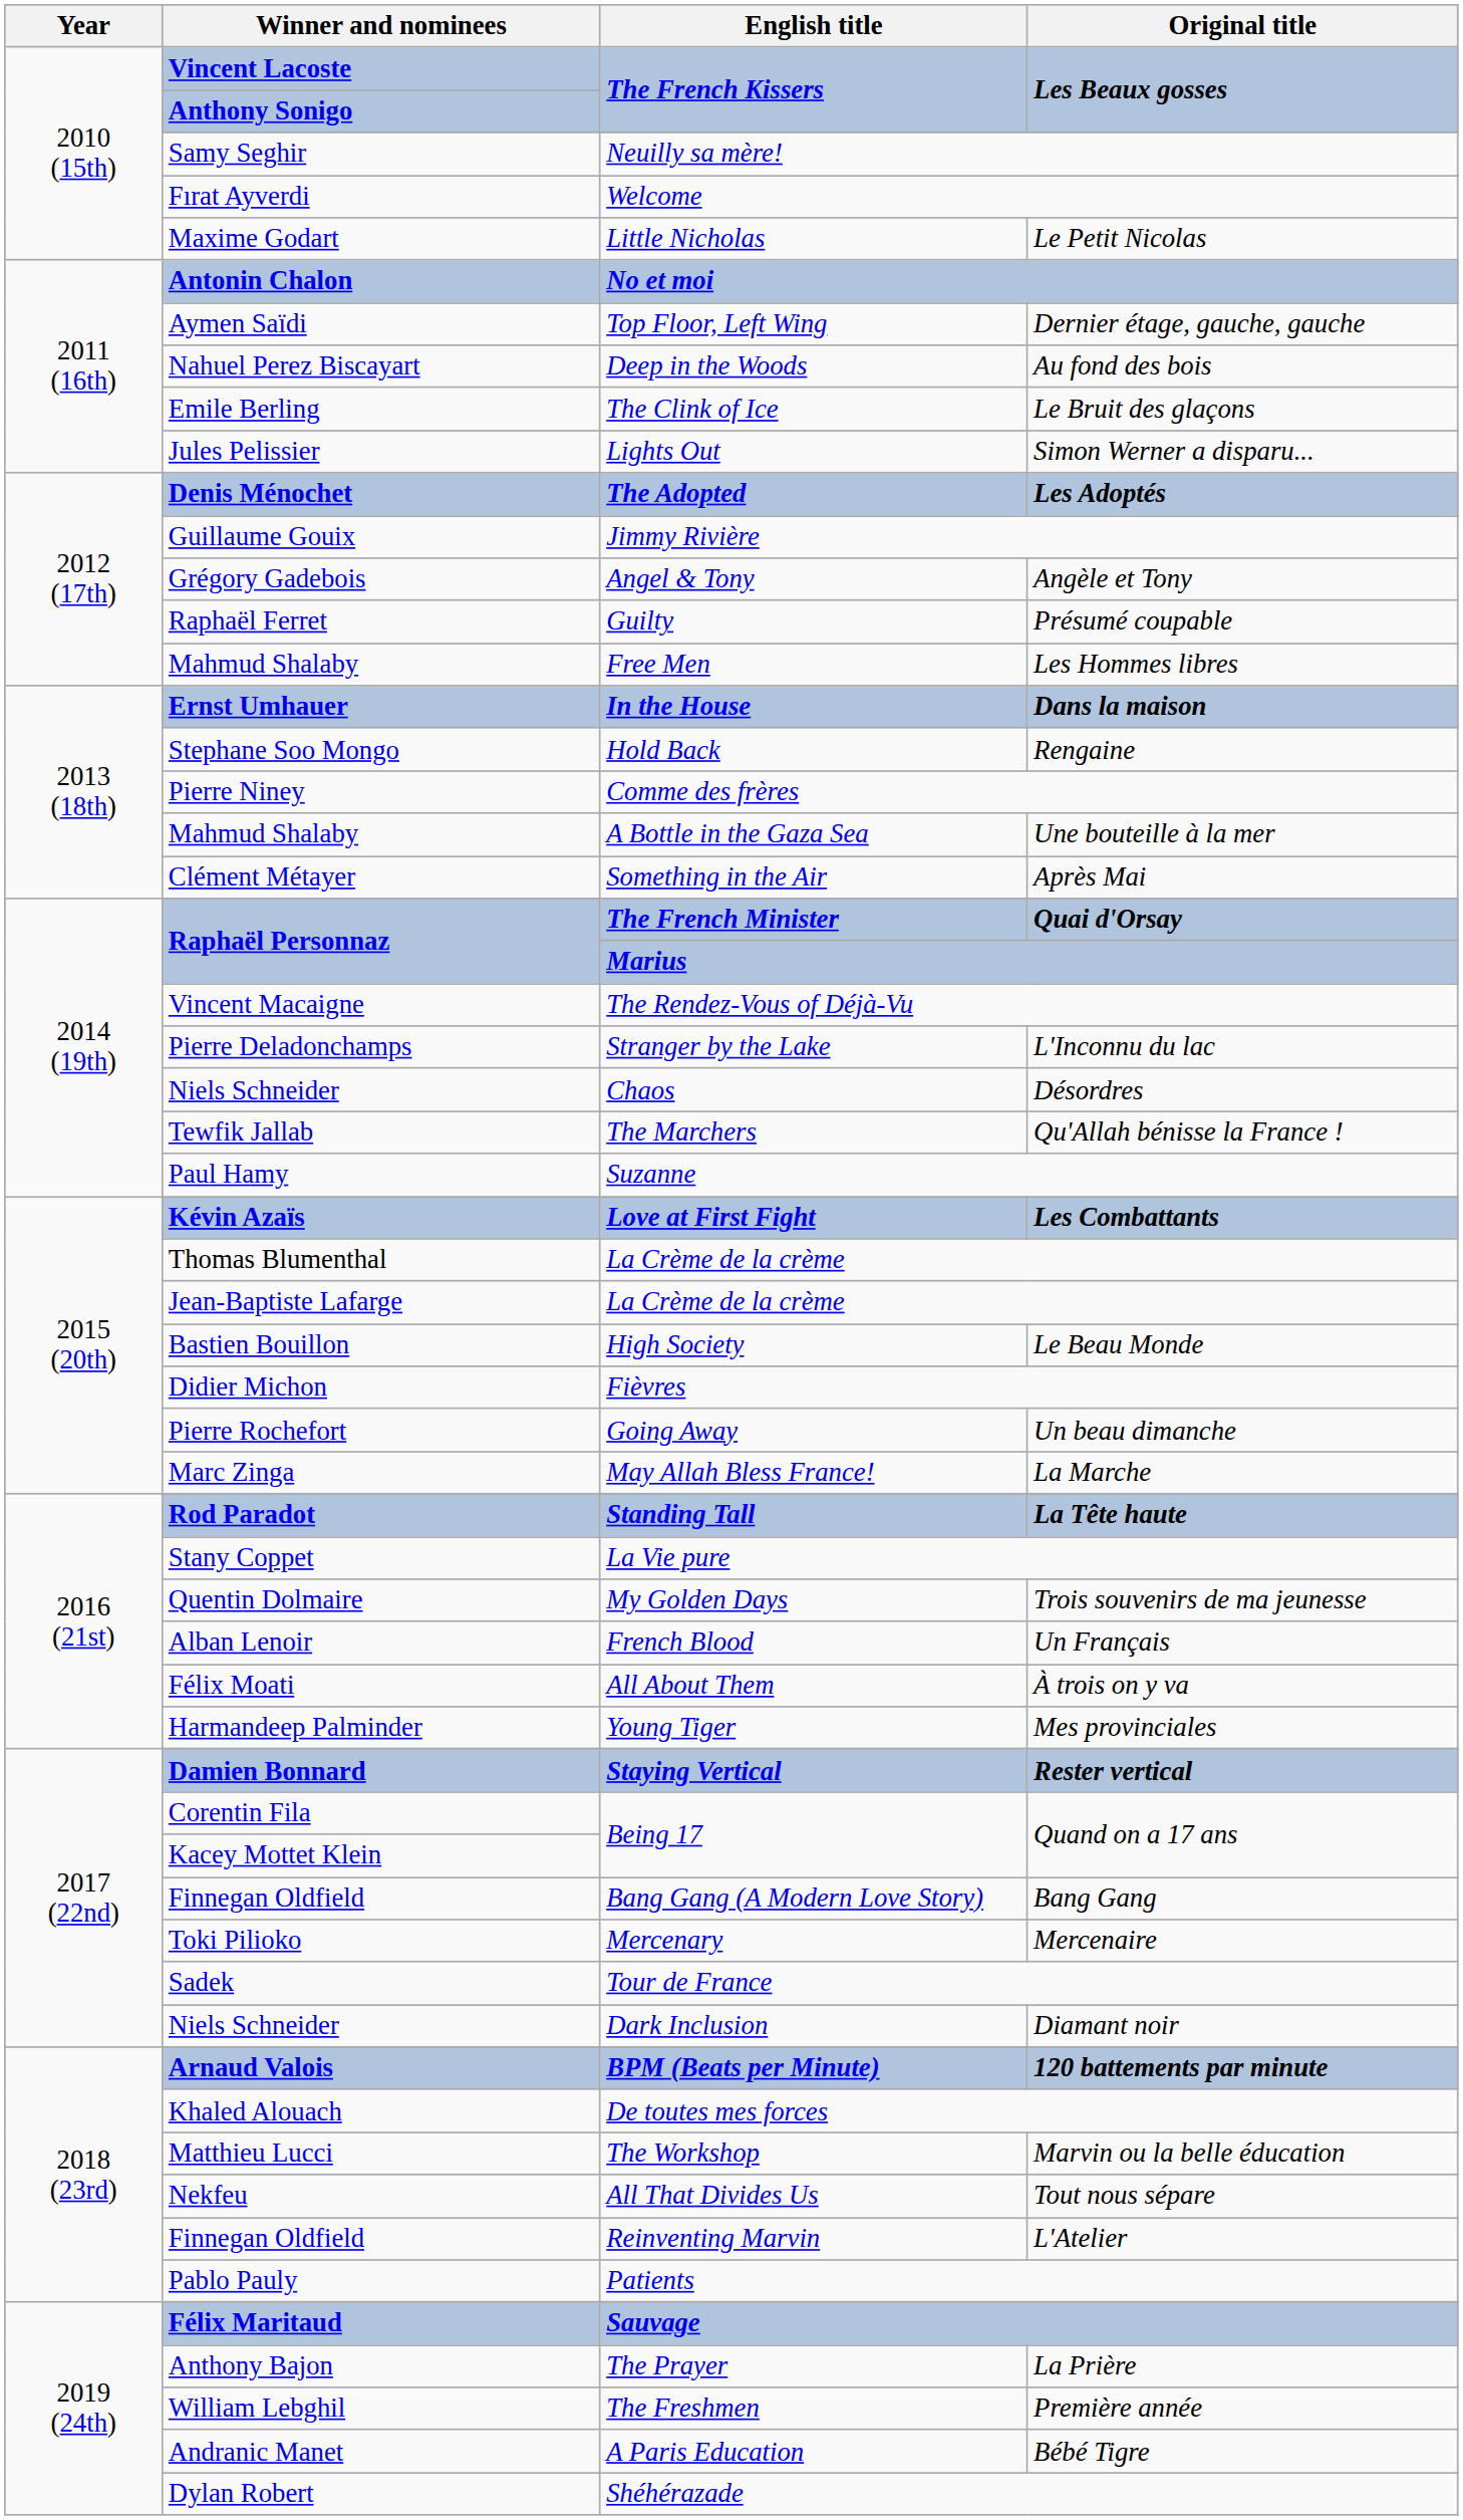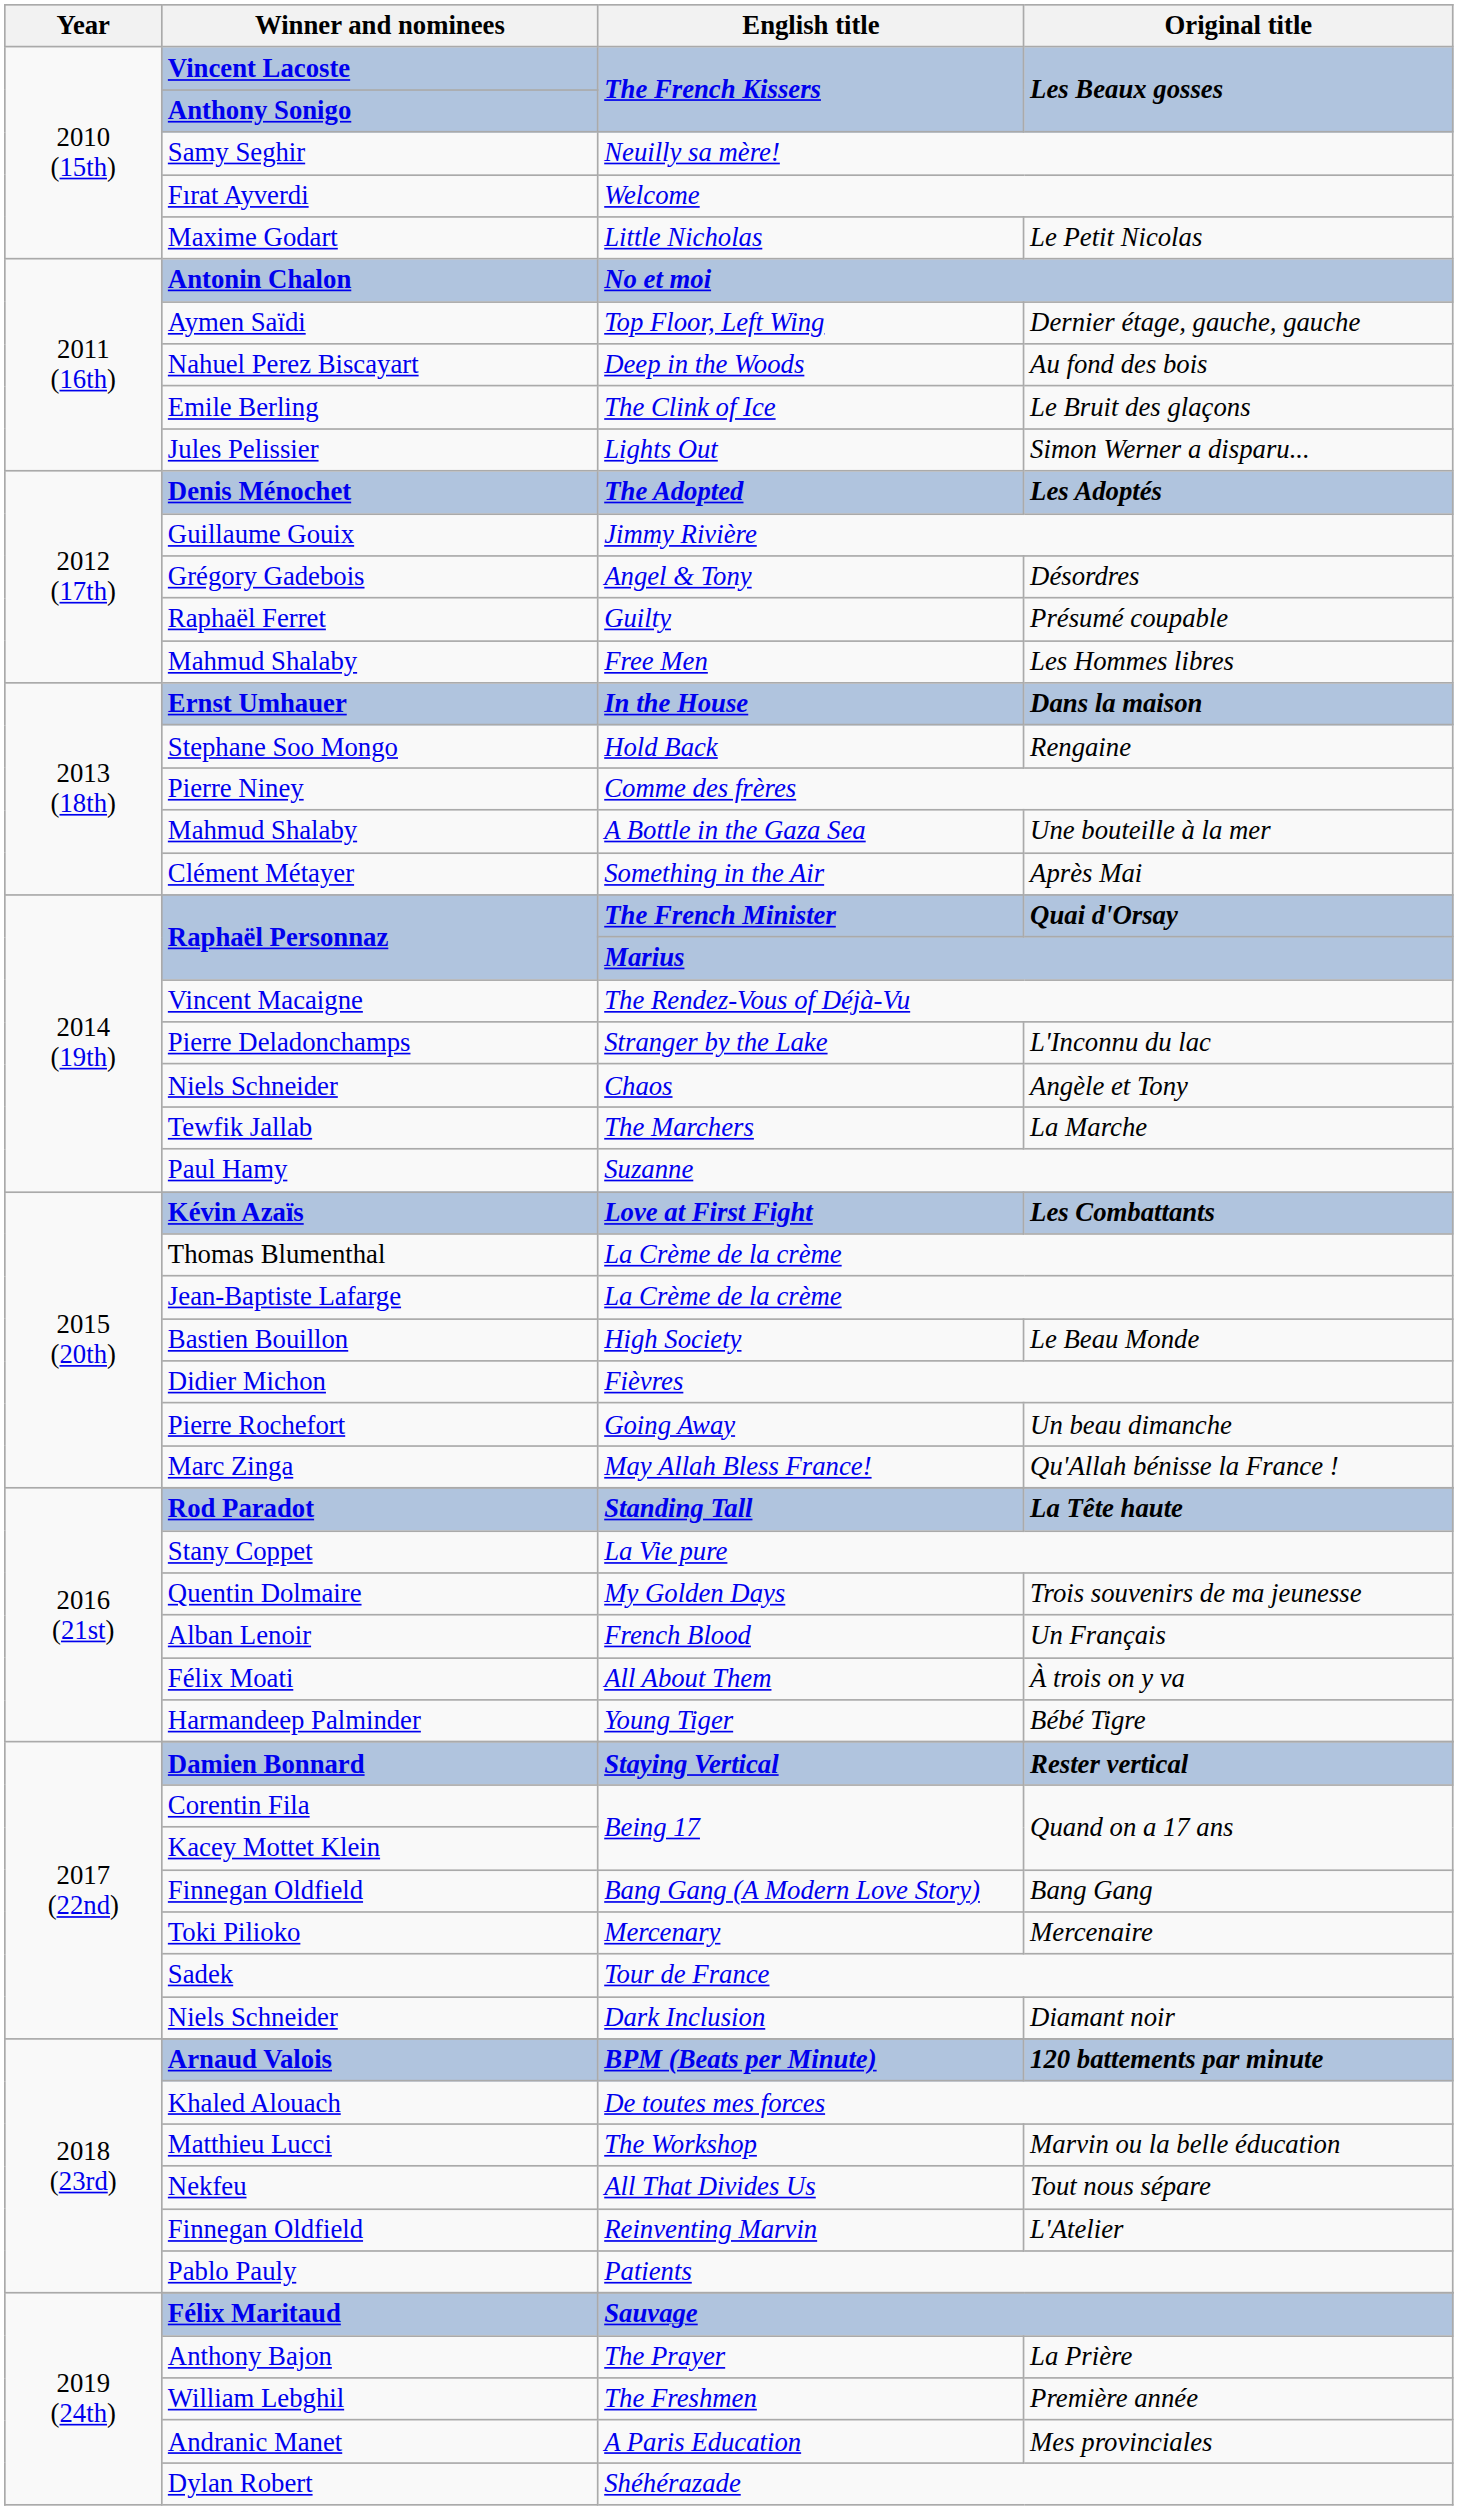Angel & Tony | Original title: Angèle et Tony -> Désordres
Chaos | Original title: Désordres -> Angèle et Tony
The Marchers | Original title: Qu'Allah bénisse la France ! -> La Marche
May Allah Bless France! | Original title: La Marche -> Qu'Allah bénisse la France !
Young Tiger | Original title: Mes provinciales -> Bébé Tigre
A Paris Education | Original title: Bébé Tigre -> Mes provinciales
